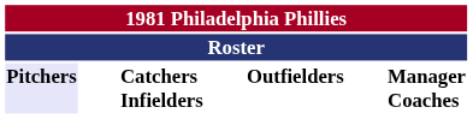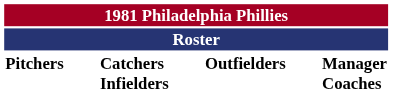Pitchers | column 1: lavender background -> no background
